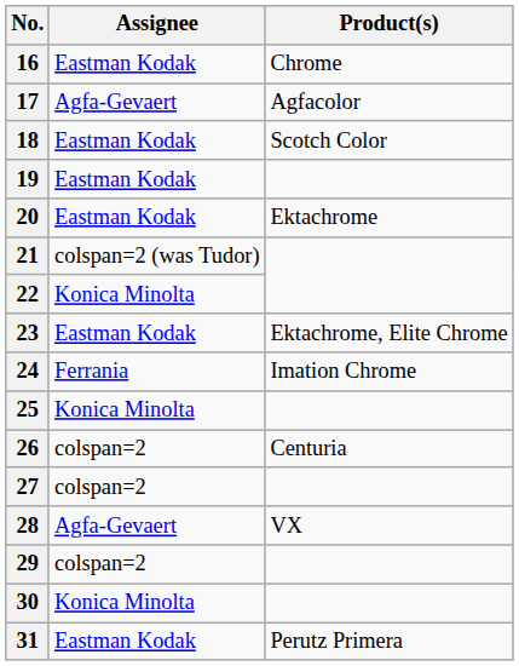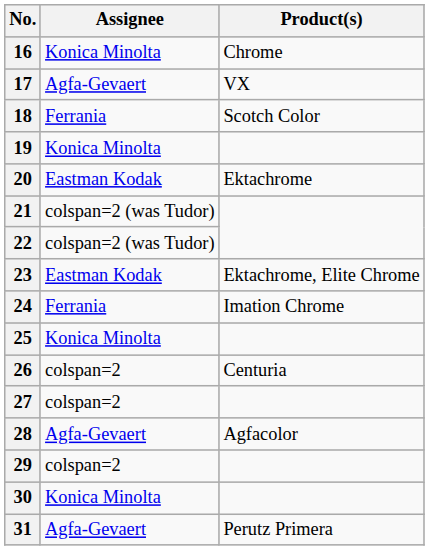16 | Assignee: Eastman Kodak -> Konica Minolta
17 | Product(s): Agfacolor -> VX
18 | Assignee: Eastman Kodak -> Ferrania
19 | Assignee: Eastman Kodak -> Konica Minolta
22 | Assignee: Konica Minolta -> colspan=2 (was Tudor)
28 | Product(s): VX -> Agfacolor
31 | Assignee: Eastman Kodak -> Agfa-Gevaert
